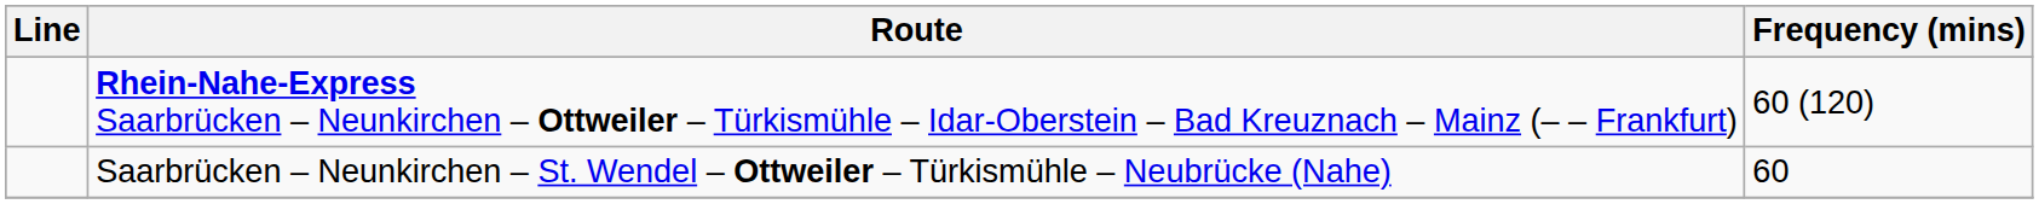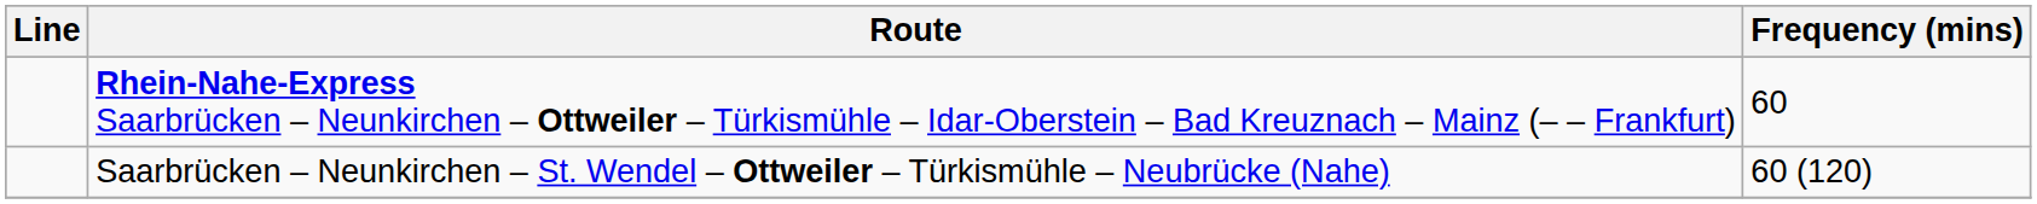row 2 | Frequency (mins): 60 (120) -> 60
row 3 | Frequency (mins): 60 -> 60 (120)
